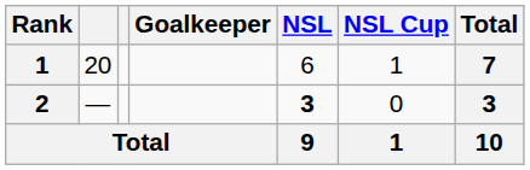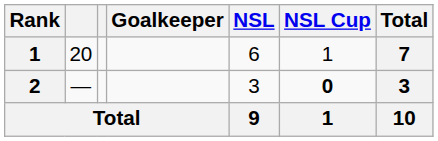2 | NSL: bold -> normal
2 | NSL Cup: normal -> bold
